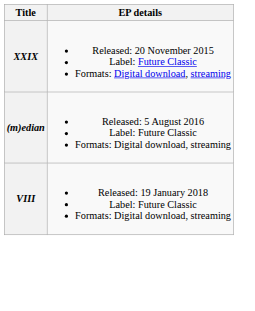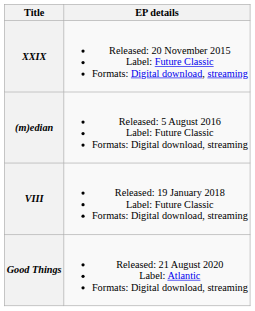+ row: Good Things | Released: 21 August 2020 Label: Atlantic Formats: Digital download, streaming
